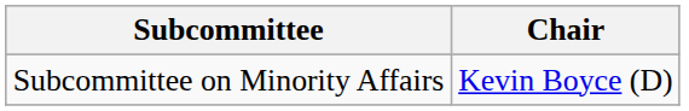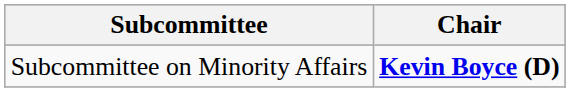Subcommittee on Minority Affairs | Chair: normal -> bold
